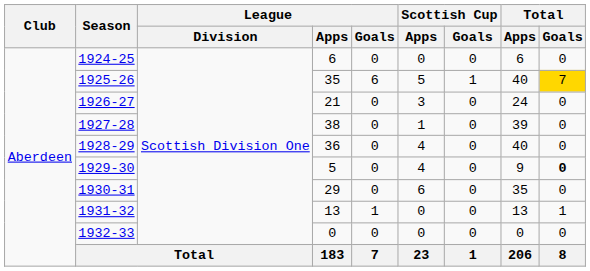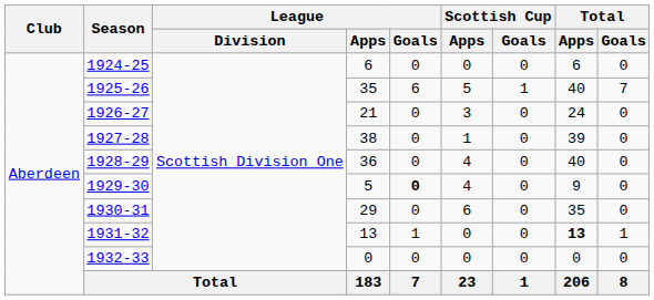1925-26 | Total / Goals: gold background -> no background
1929-30 | League / Goals: normal -> bold
1929-30 | Total / Goals: bold -> normal
1931-32 | Total / Apps: normal -> bold
